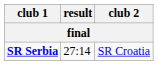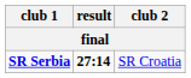SR Serbia | result: normal -> bold
